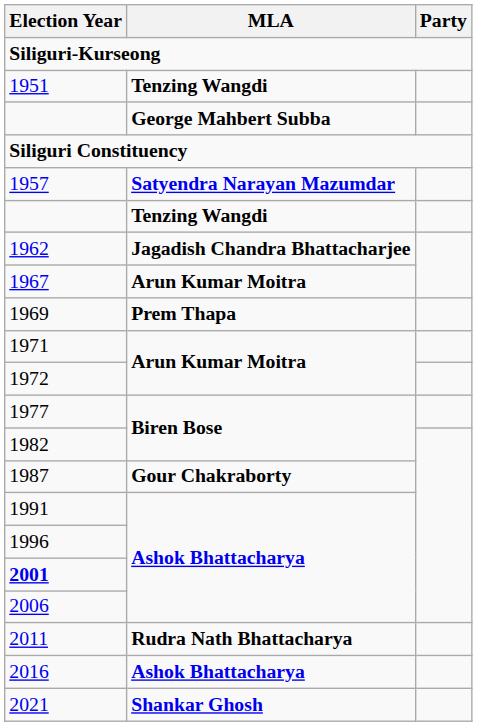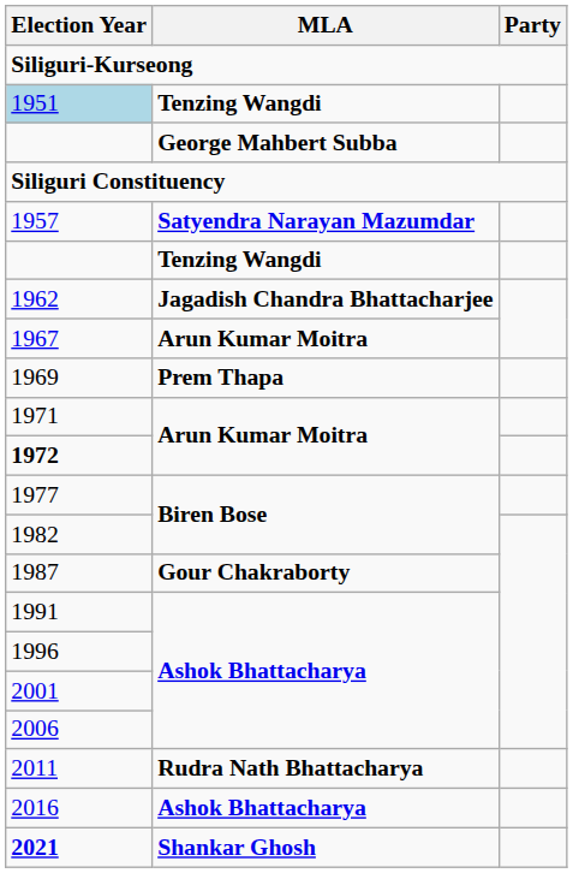1951 | Election Year: no background -> lightblue background
1972 | Election Year: normal -> bold
2001 | Election Year: bold -> normal
2021 | Election Year: normal -> bold
